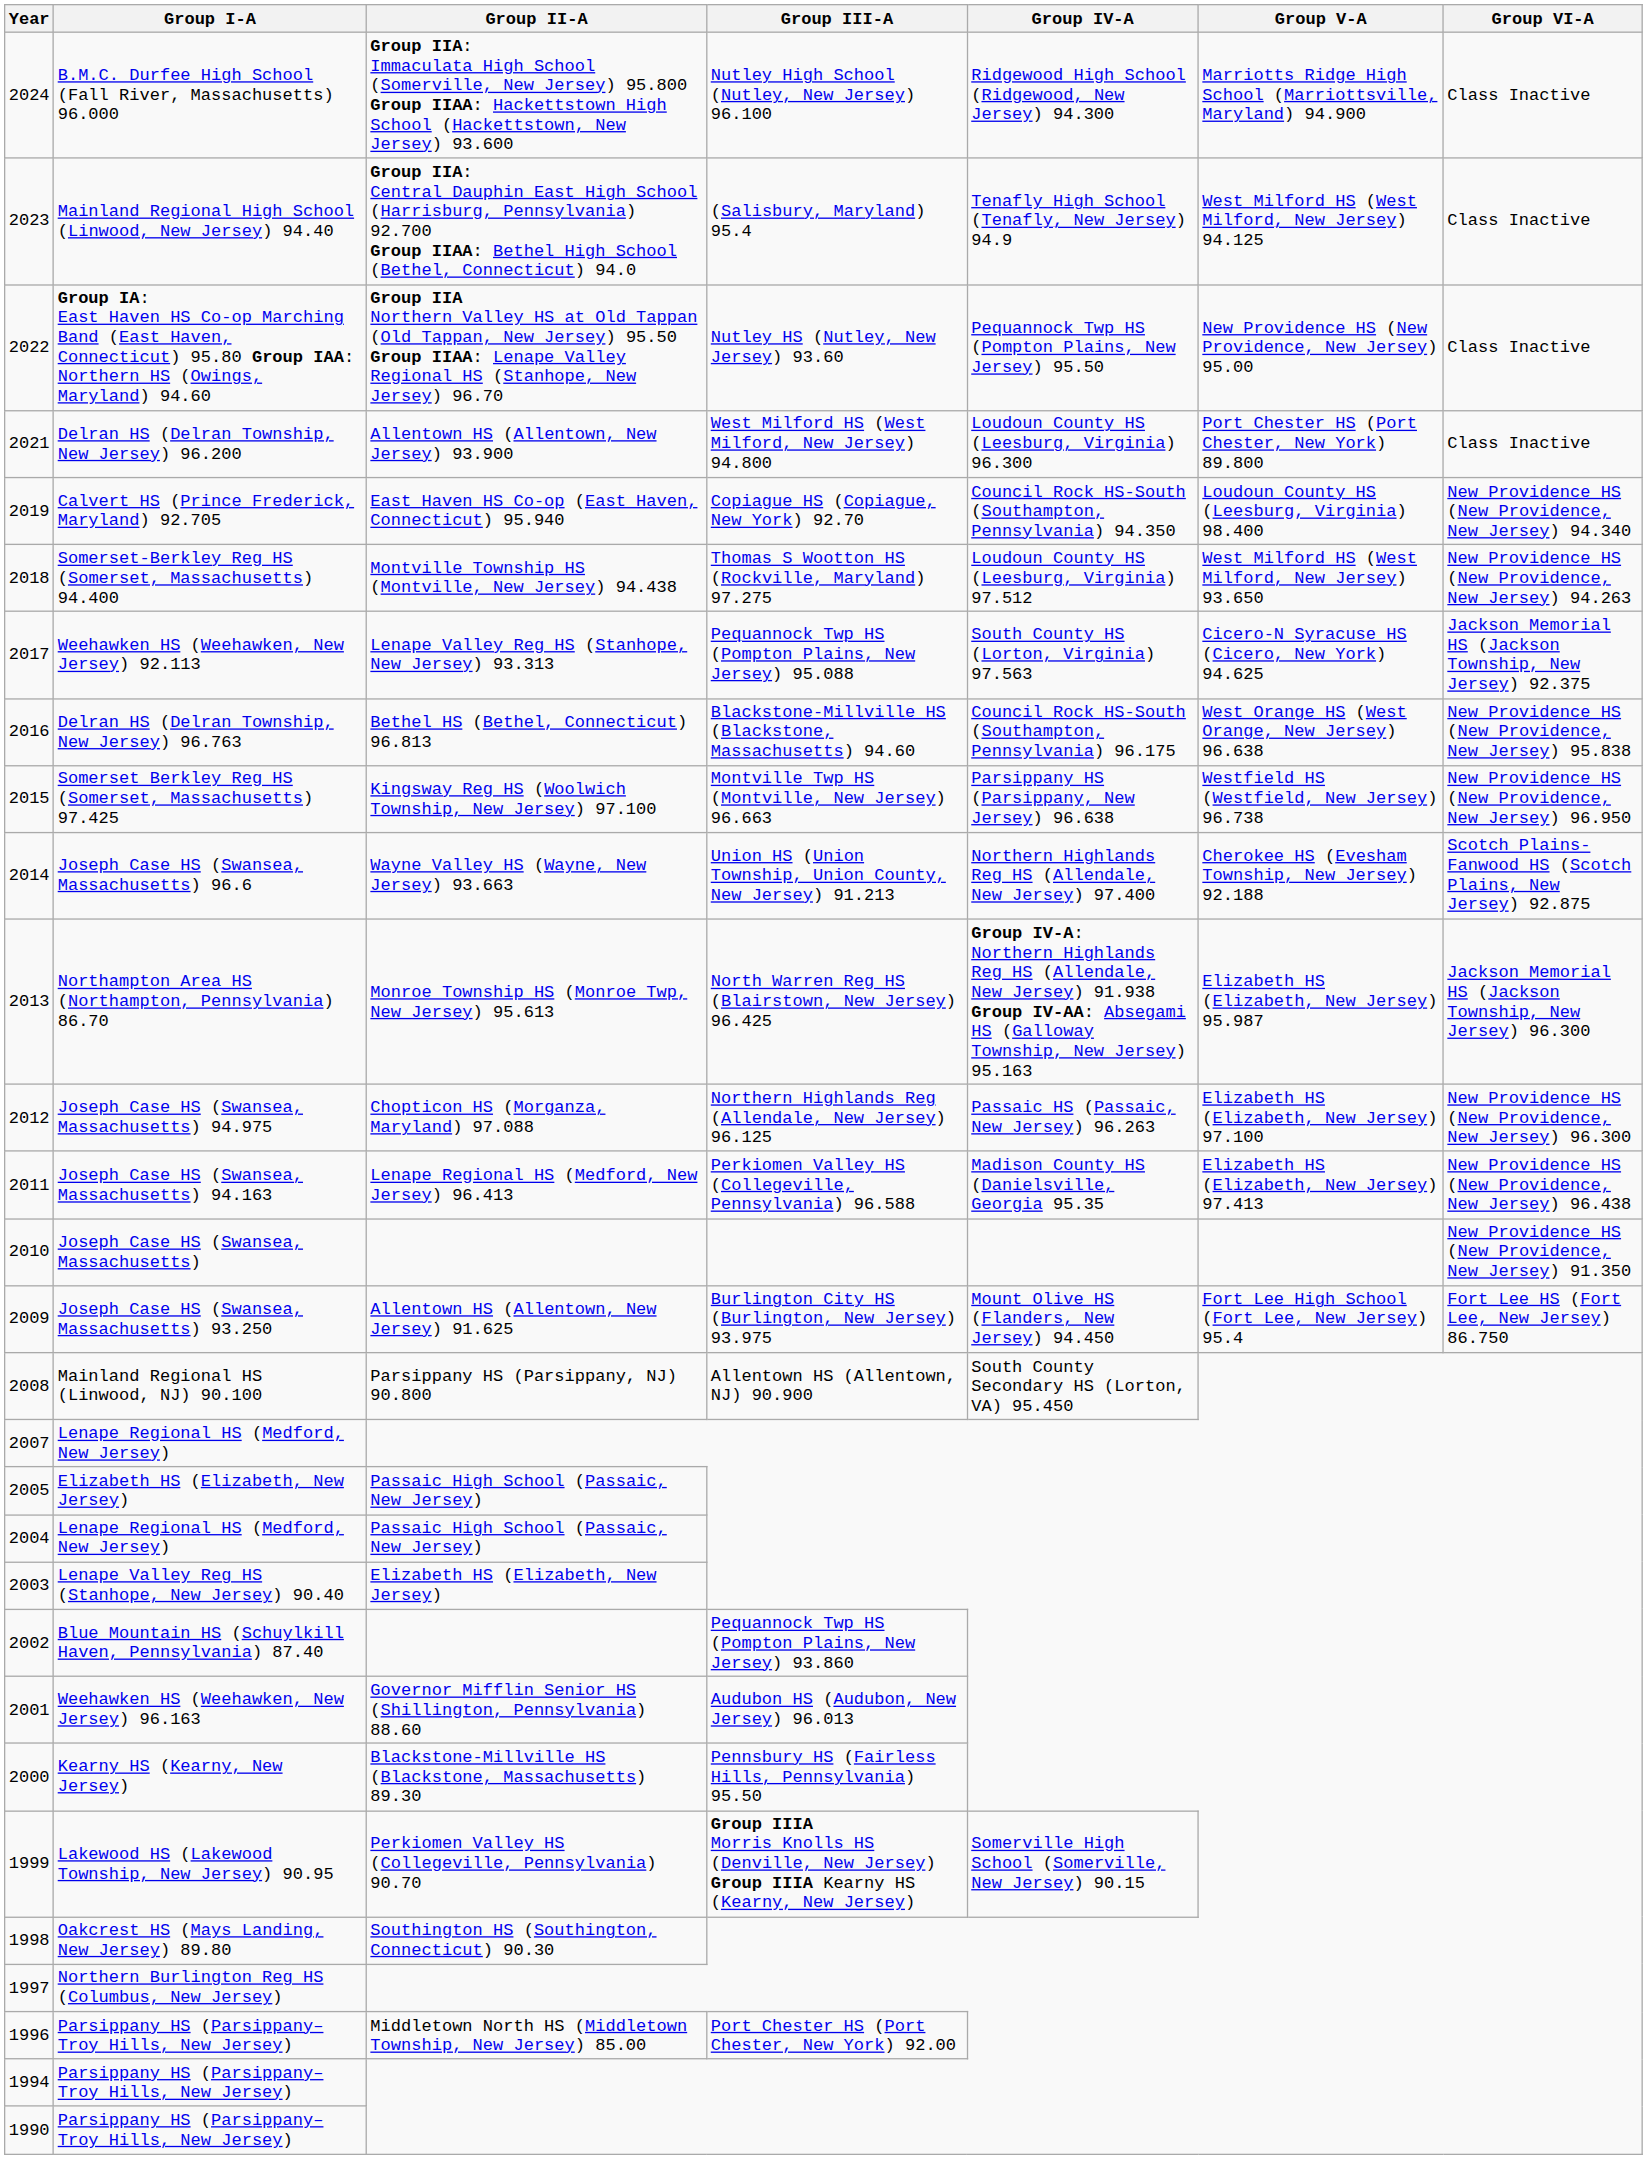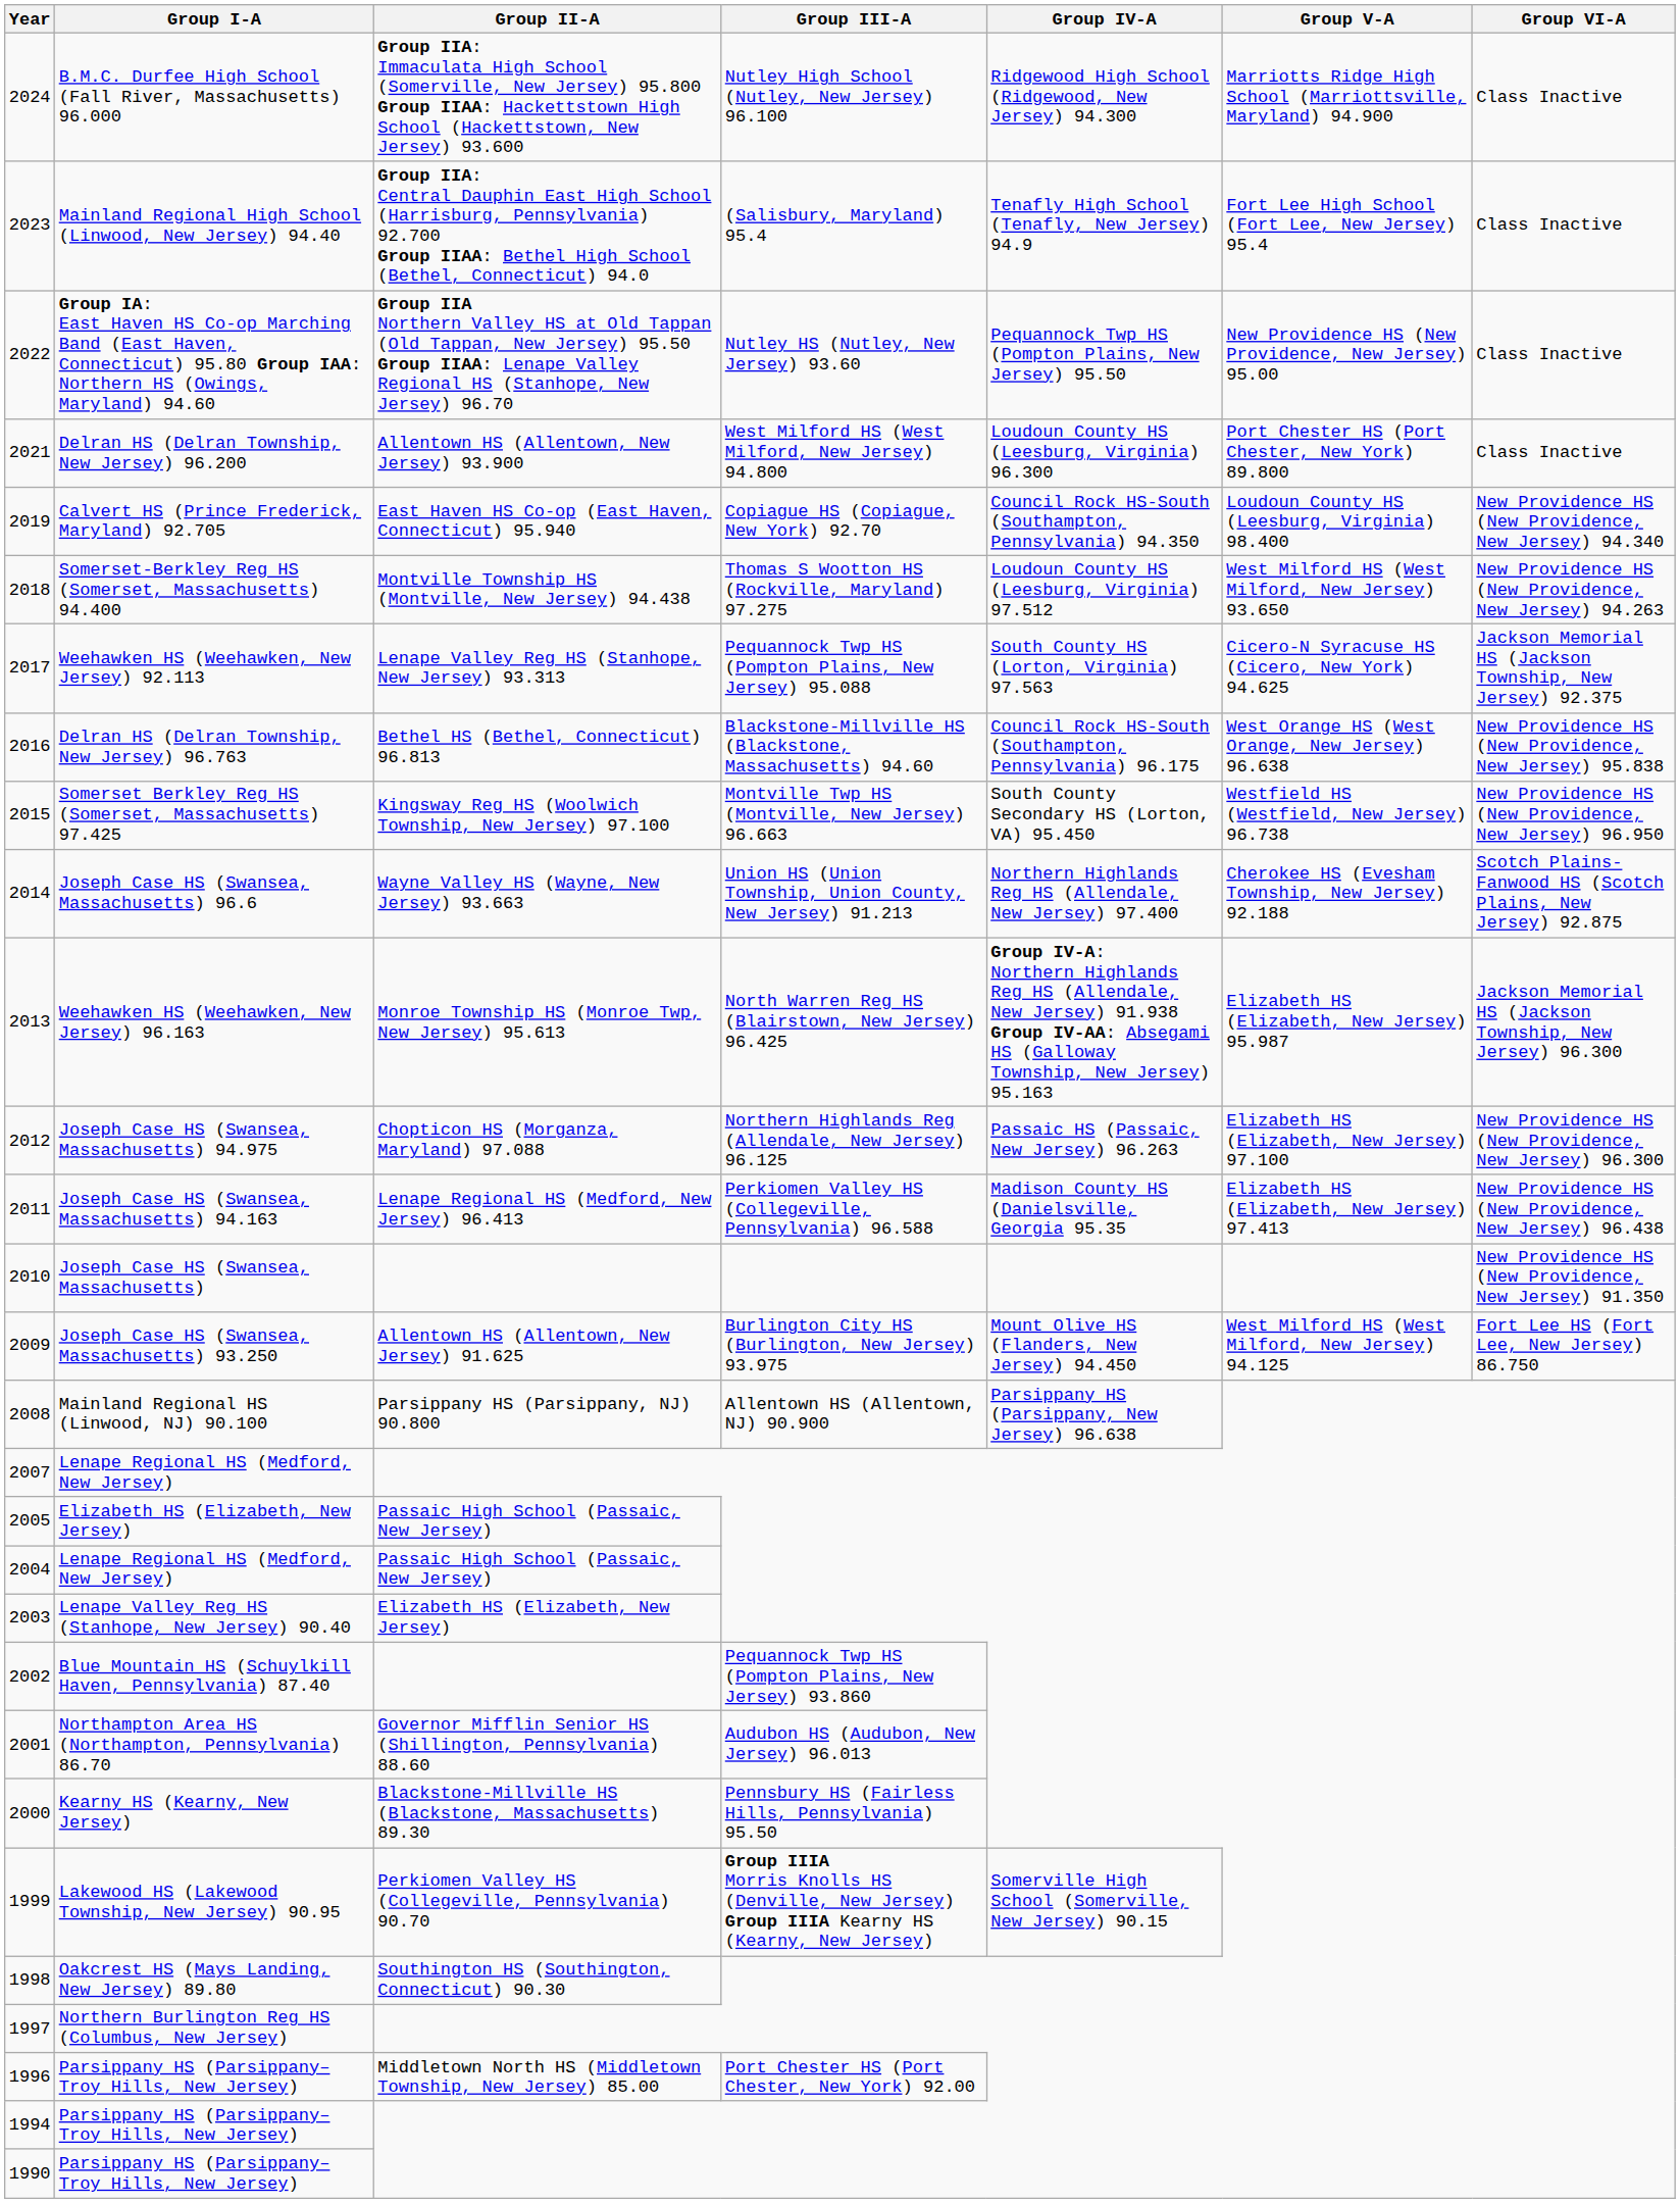2023 | Group V-A: West Milford HS (West Milford, New Jersey) 94.125 -> Fort Lee High School (Fort Lee, New Jersey) 95.4
2015 | Group IV-A: Parsippany HS (Parsippany, New Jersey) 96.638 -> South County Secondary HS (Lorton, VA) 95.450
2013 | Group I-A: Northampton Area HS (Northampton, Pennsylvania) 86.70 -> Weehawken HS (Weehawken, New Jersey) 96.163
2009 | Group V-A: Fort Lee High School (Fort Lee, New Jersey) 95.4 -> West Milford HS (West Milford, New Jersey) 94.125
2008 | Group IV-A: South County Secondary HS (Lorton, VA) 95.450 -> Parsippany HS (Parsippany, New Jersey) 96.638
2001 | Group I-A: Weehawken HS (Weehawken, New Jersey) 96.163 -> Northampton Area HS (Northampton, Pennsylvania) 86.70
